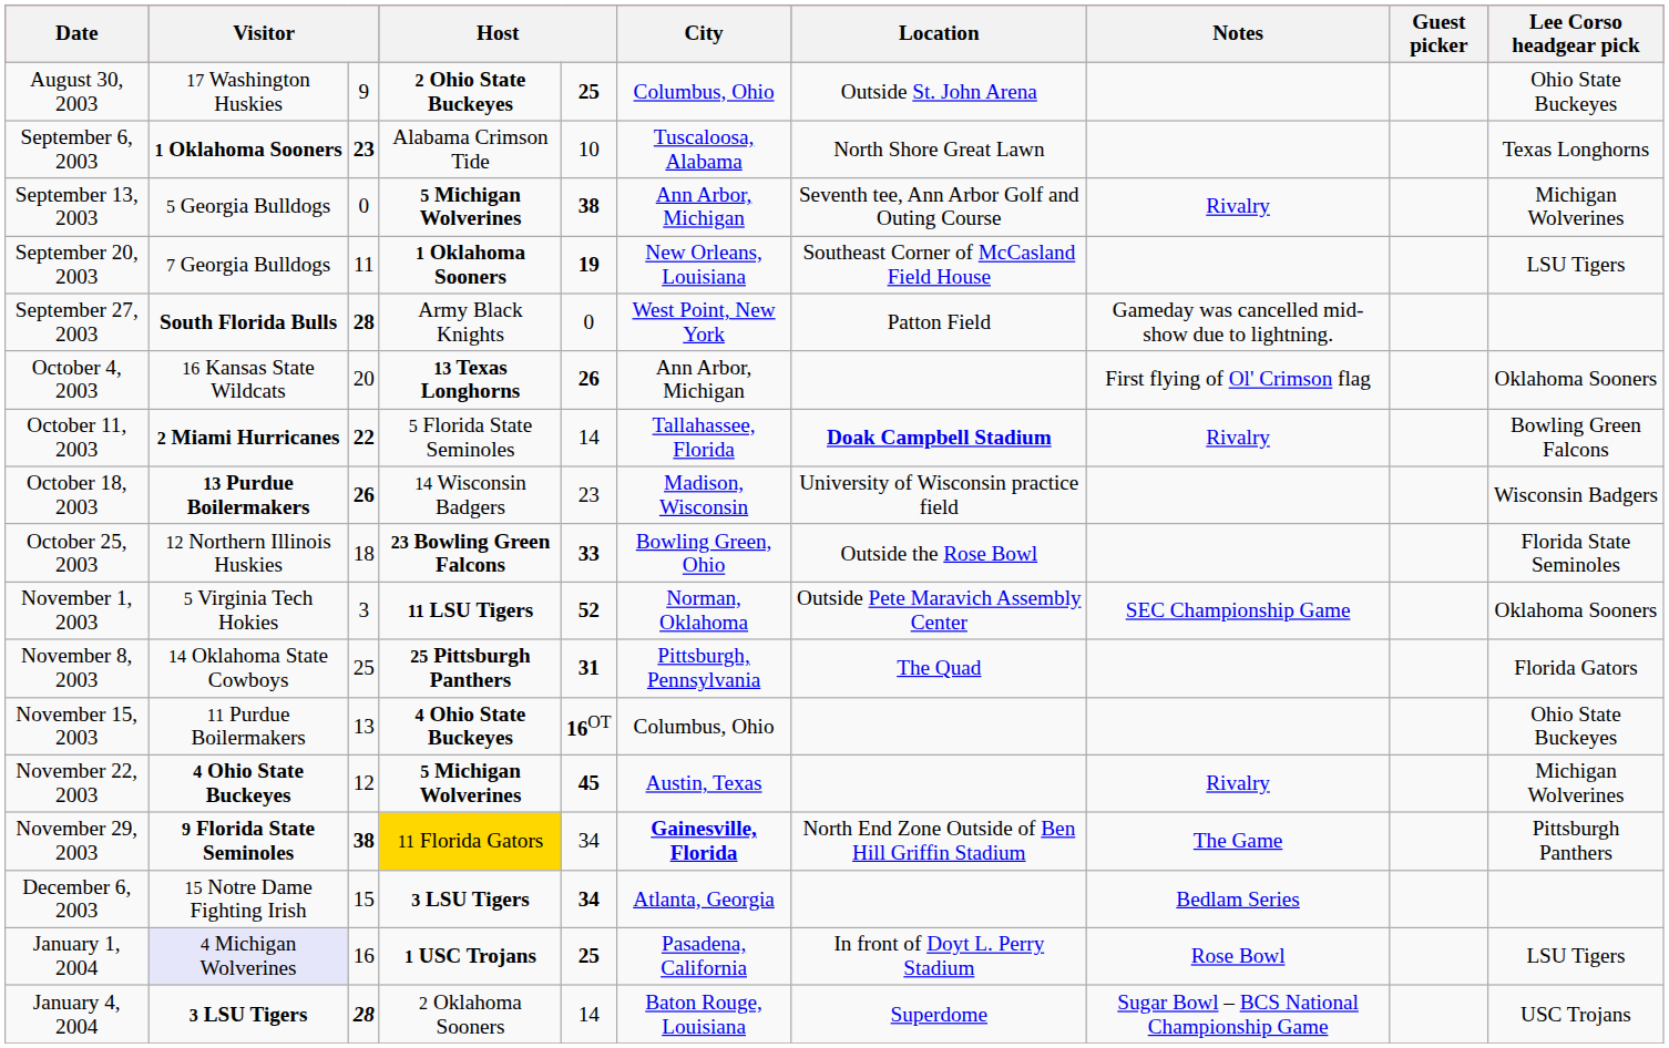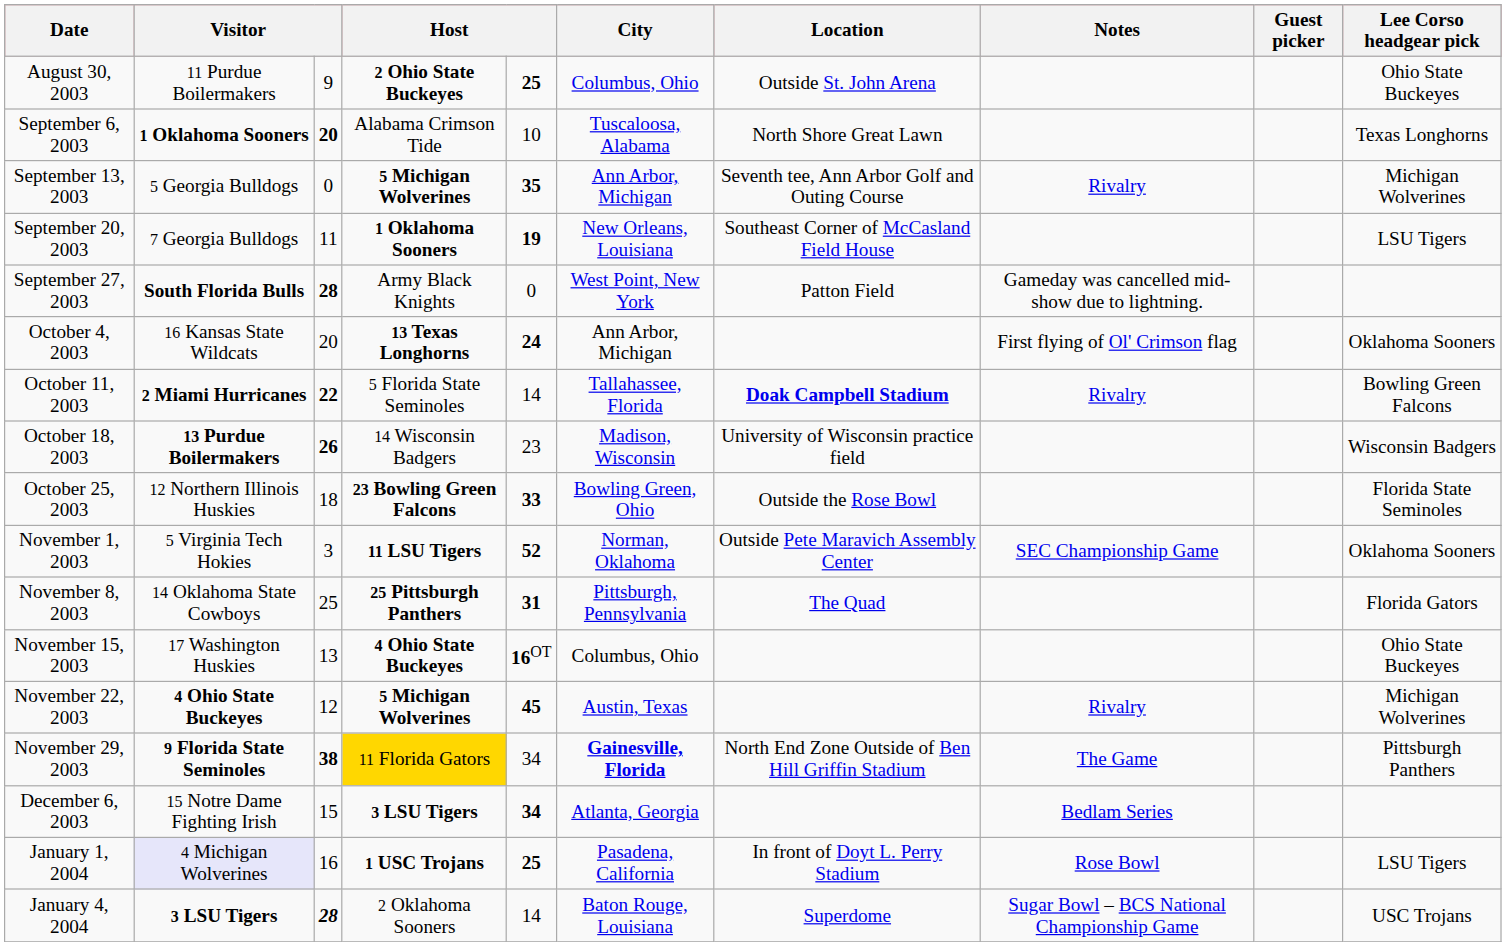August 30, 2003 | column 2: 17 Washington Huskies -> 11 Purdue Boilermakers
September 6, 2003 | column 3: 23 -> 20
September 13, 2003 | column 5: 38 -> 35
October 4, 2003 | column 5: 26 -> 24
November 15, 2003 | column 2: 11 Purdue Boilermakers -> 17 Washington Huskies
